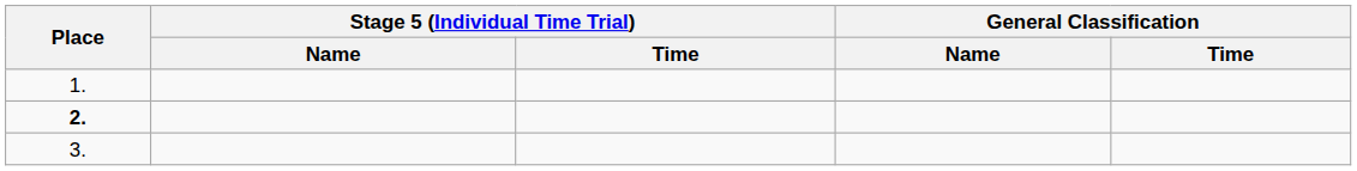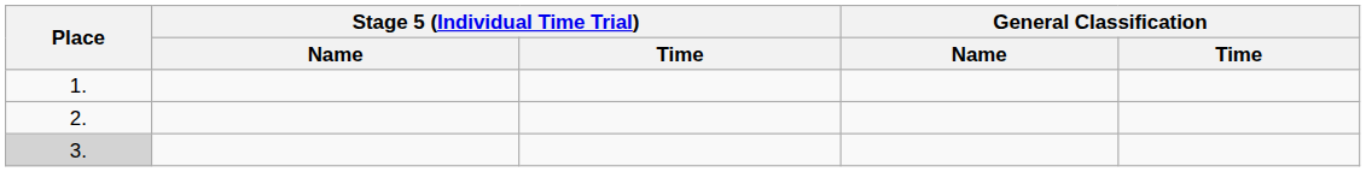2. | Place: bold -> normal
3. | Place: no background -> lightgrey background
